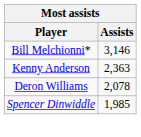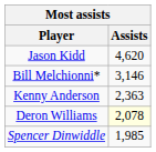+ row: Jason Kidd | 4,620
Deron Williams | Assists: no background -> lightyellow background
